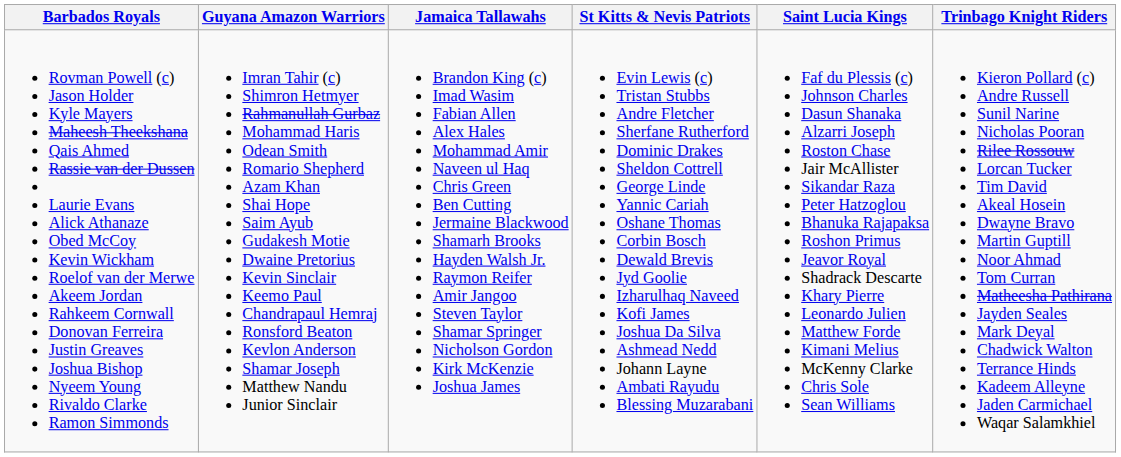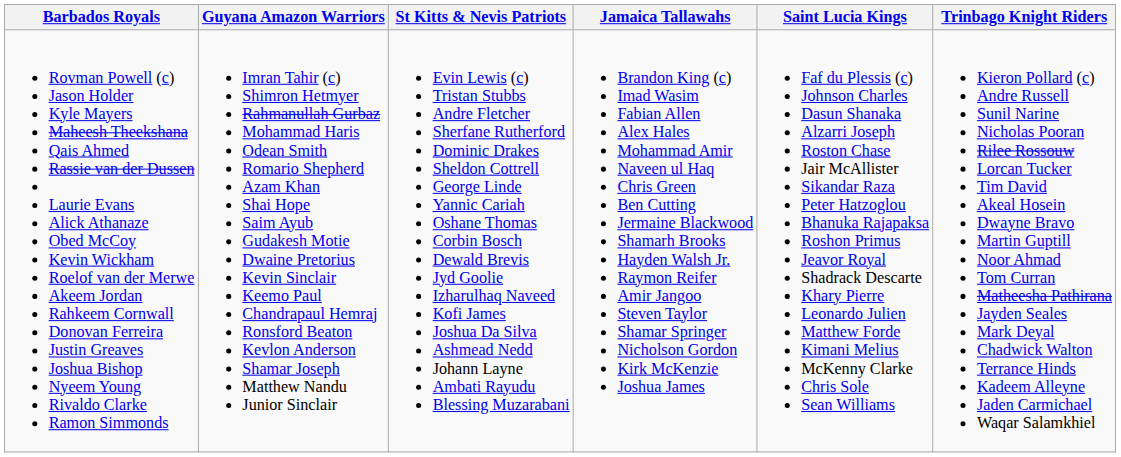columns swapped: Jamaica Tallawahs <-> St Kitts & Nevis Patriots
